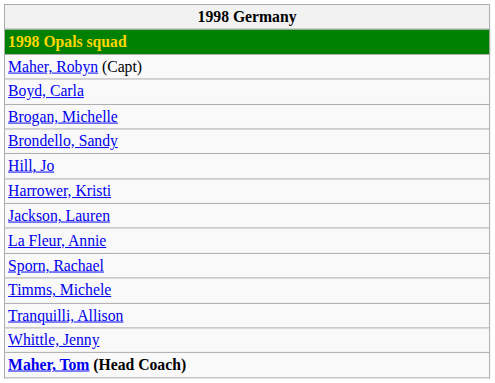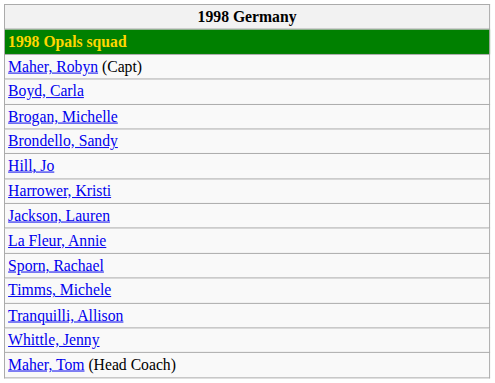row 15 | column 1: bold -> normal
